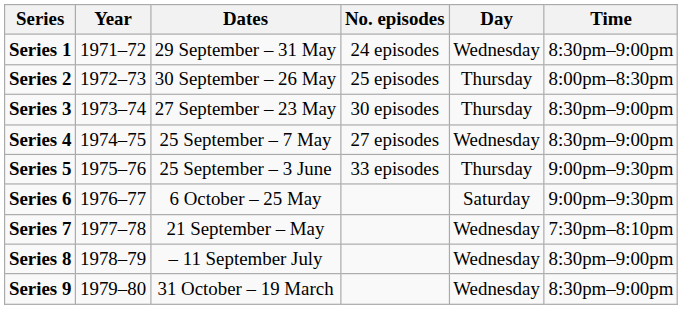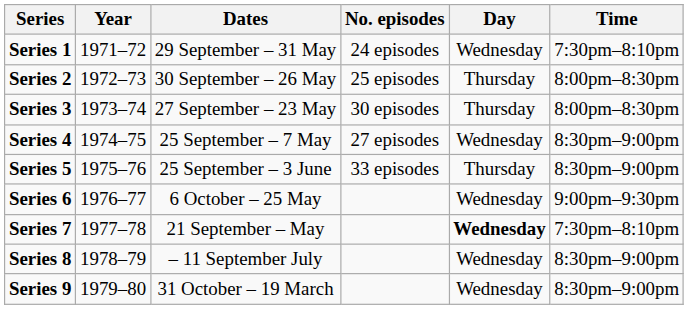Series 1 | Time: 8:30pm–9:00pm -> 7:30pm–8:10pm
Series 3 | Time: 8:30pm–9:00pm -> 8:00pm–8:30pm
Series 5 | Time: 9:00pm–9:30pm -> 8:30pm–9:00pm
Series 6 | Day: Saturday -> Wednesday
Series 7 | Day: normal -> bold
